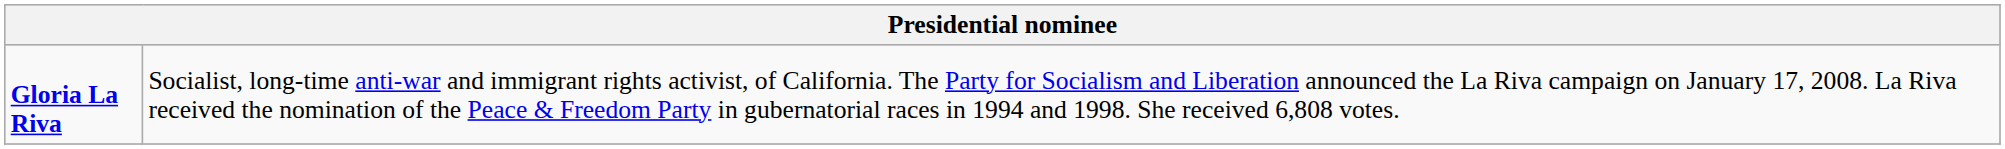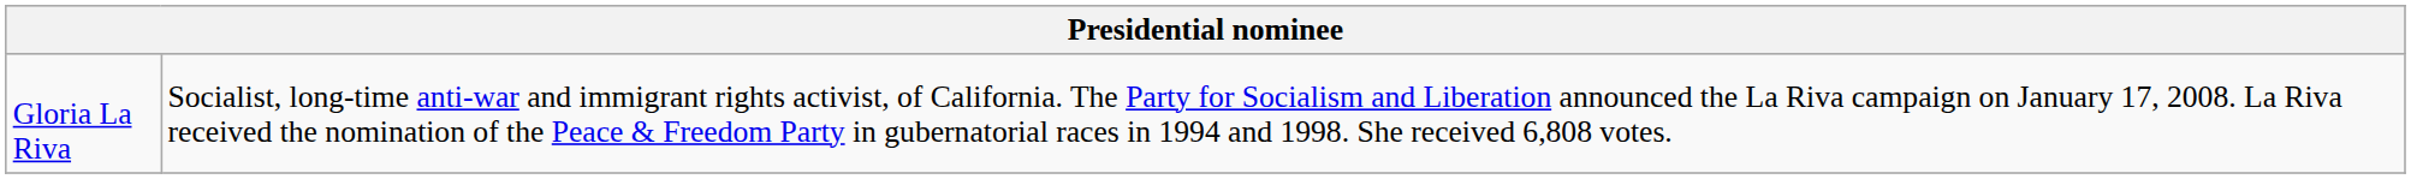Gloria La Riva | column 1: bold -> normal
